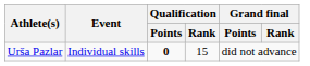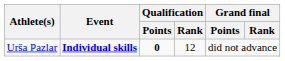Urša Pazlar | Event: normal -> bold
Urša Pazlar | Qualification / Rank: 15 -> 12
